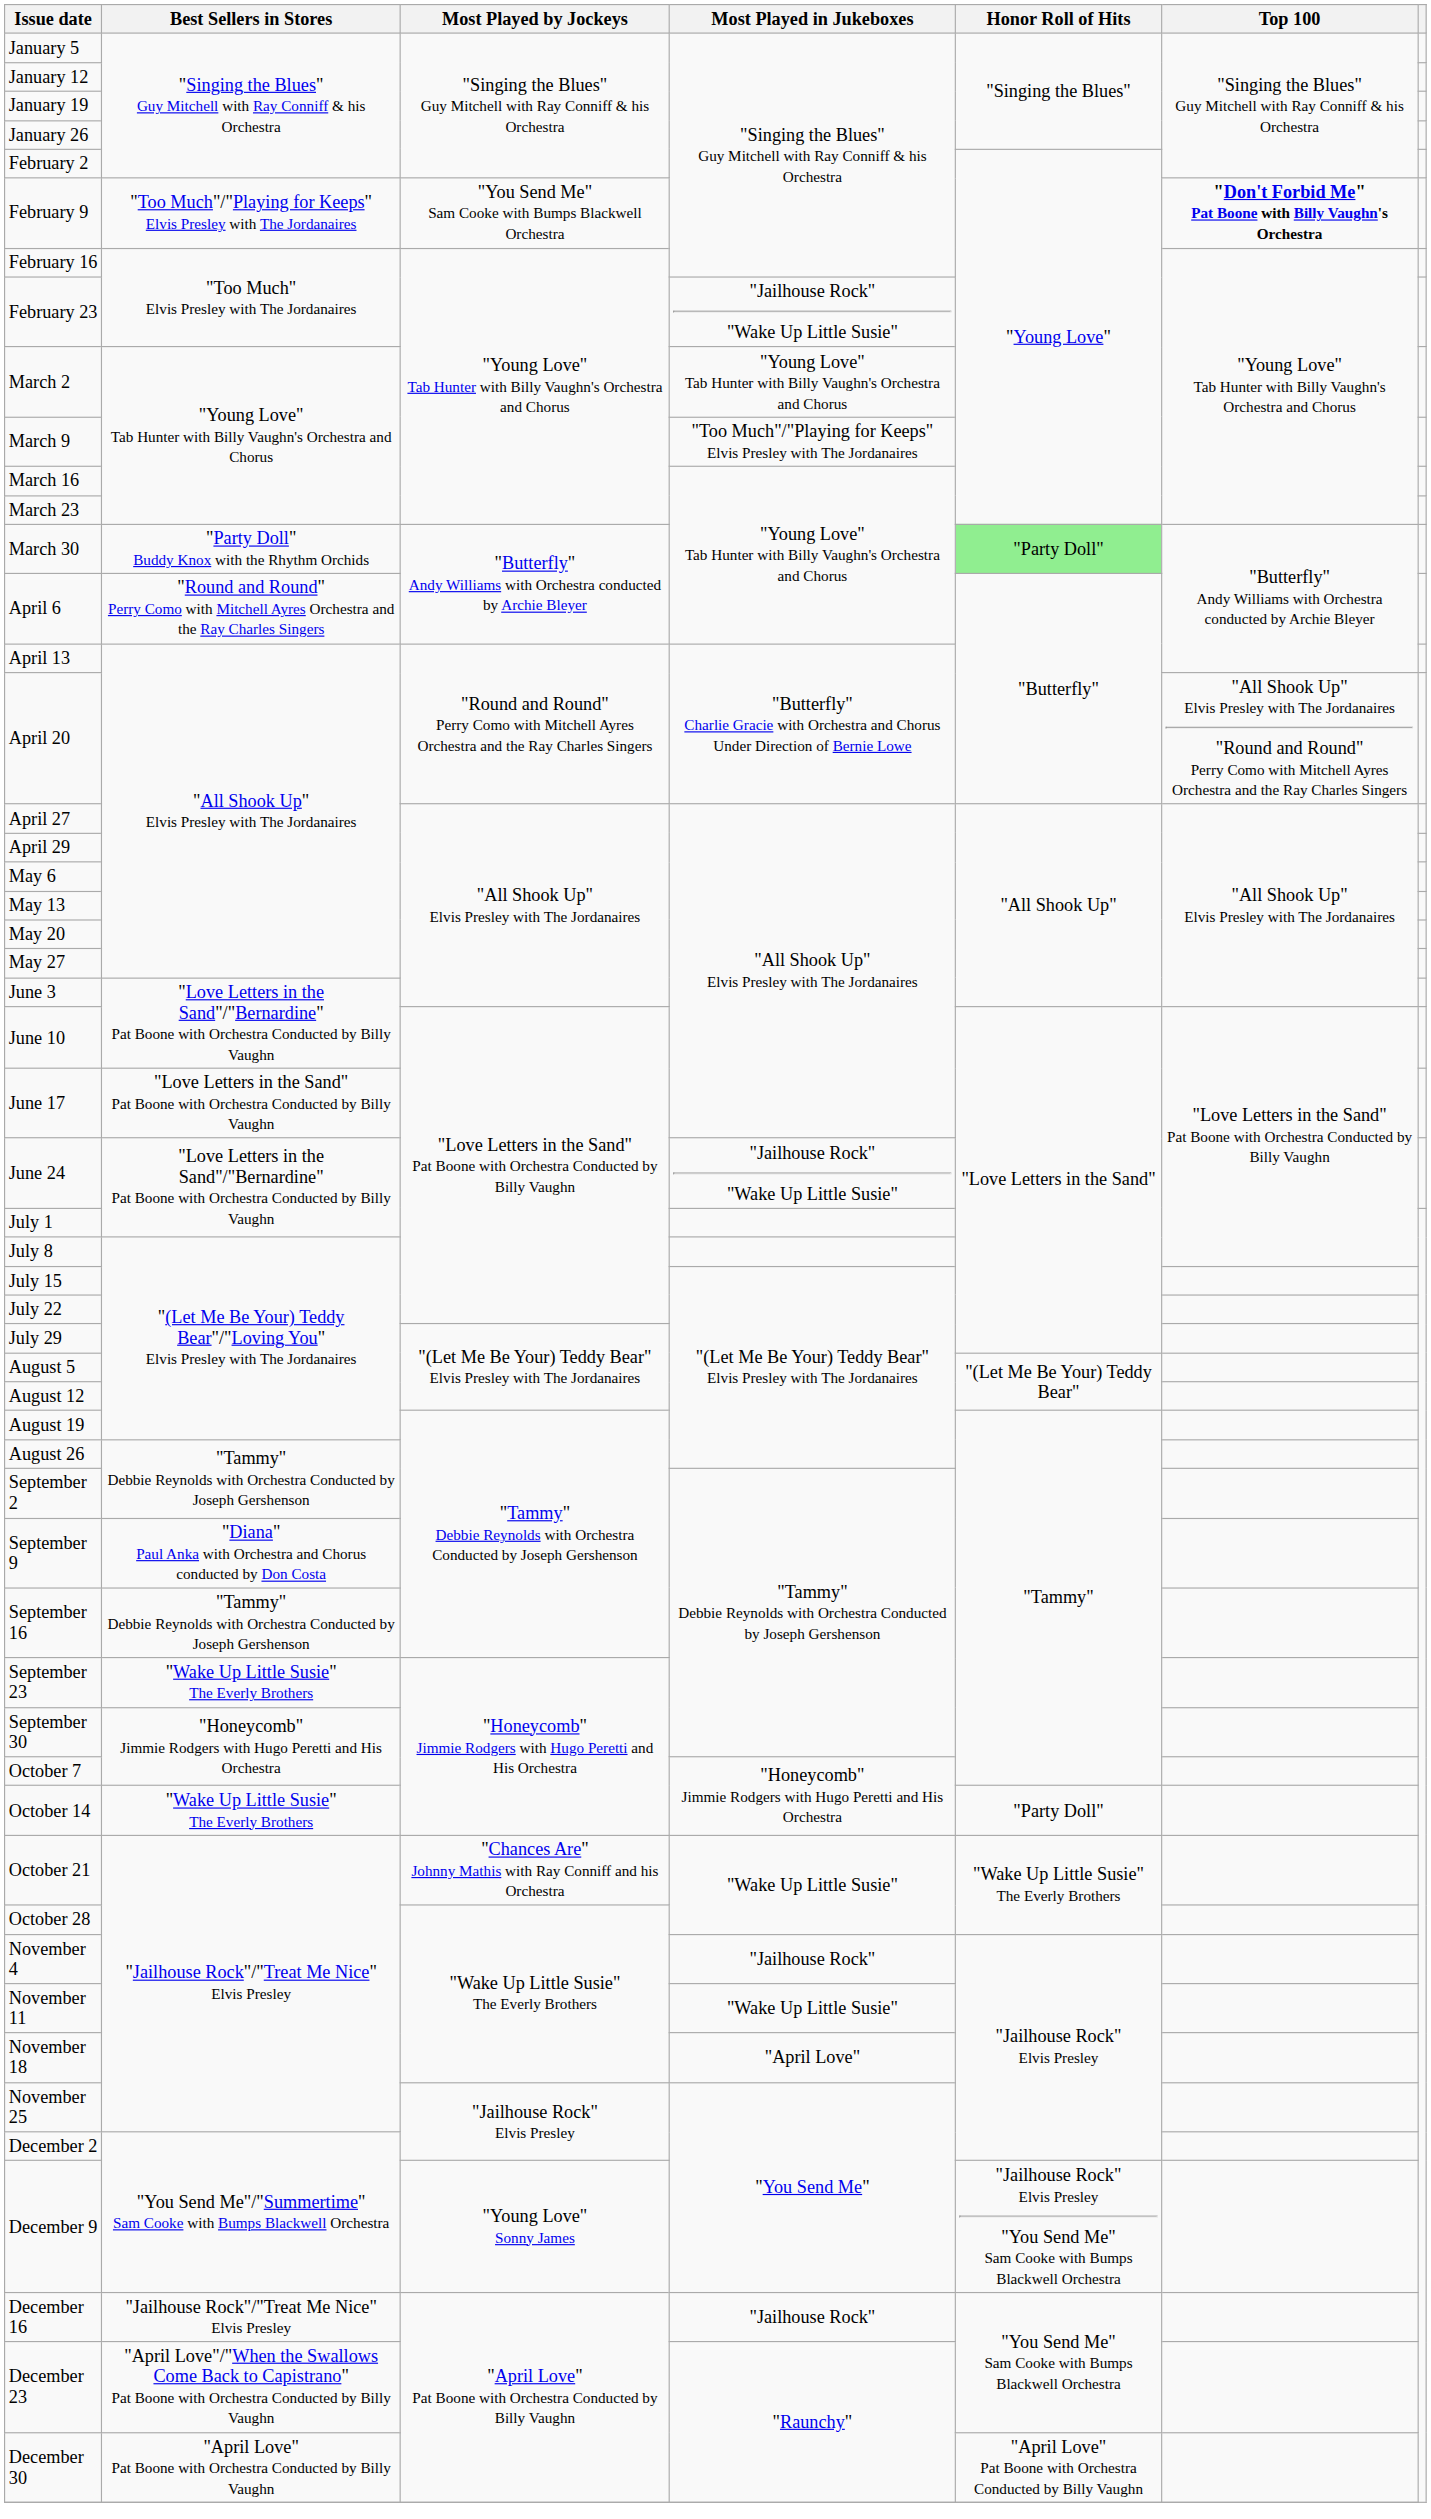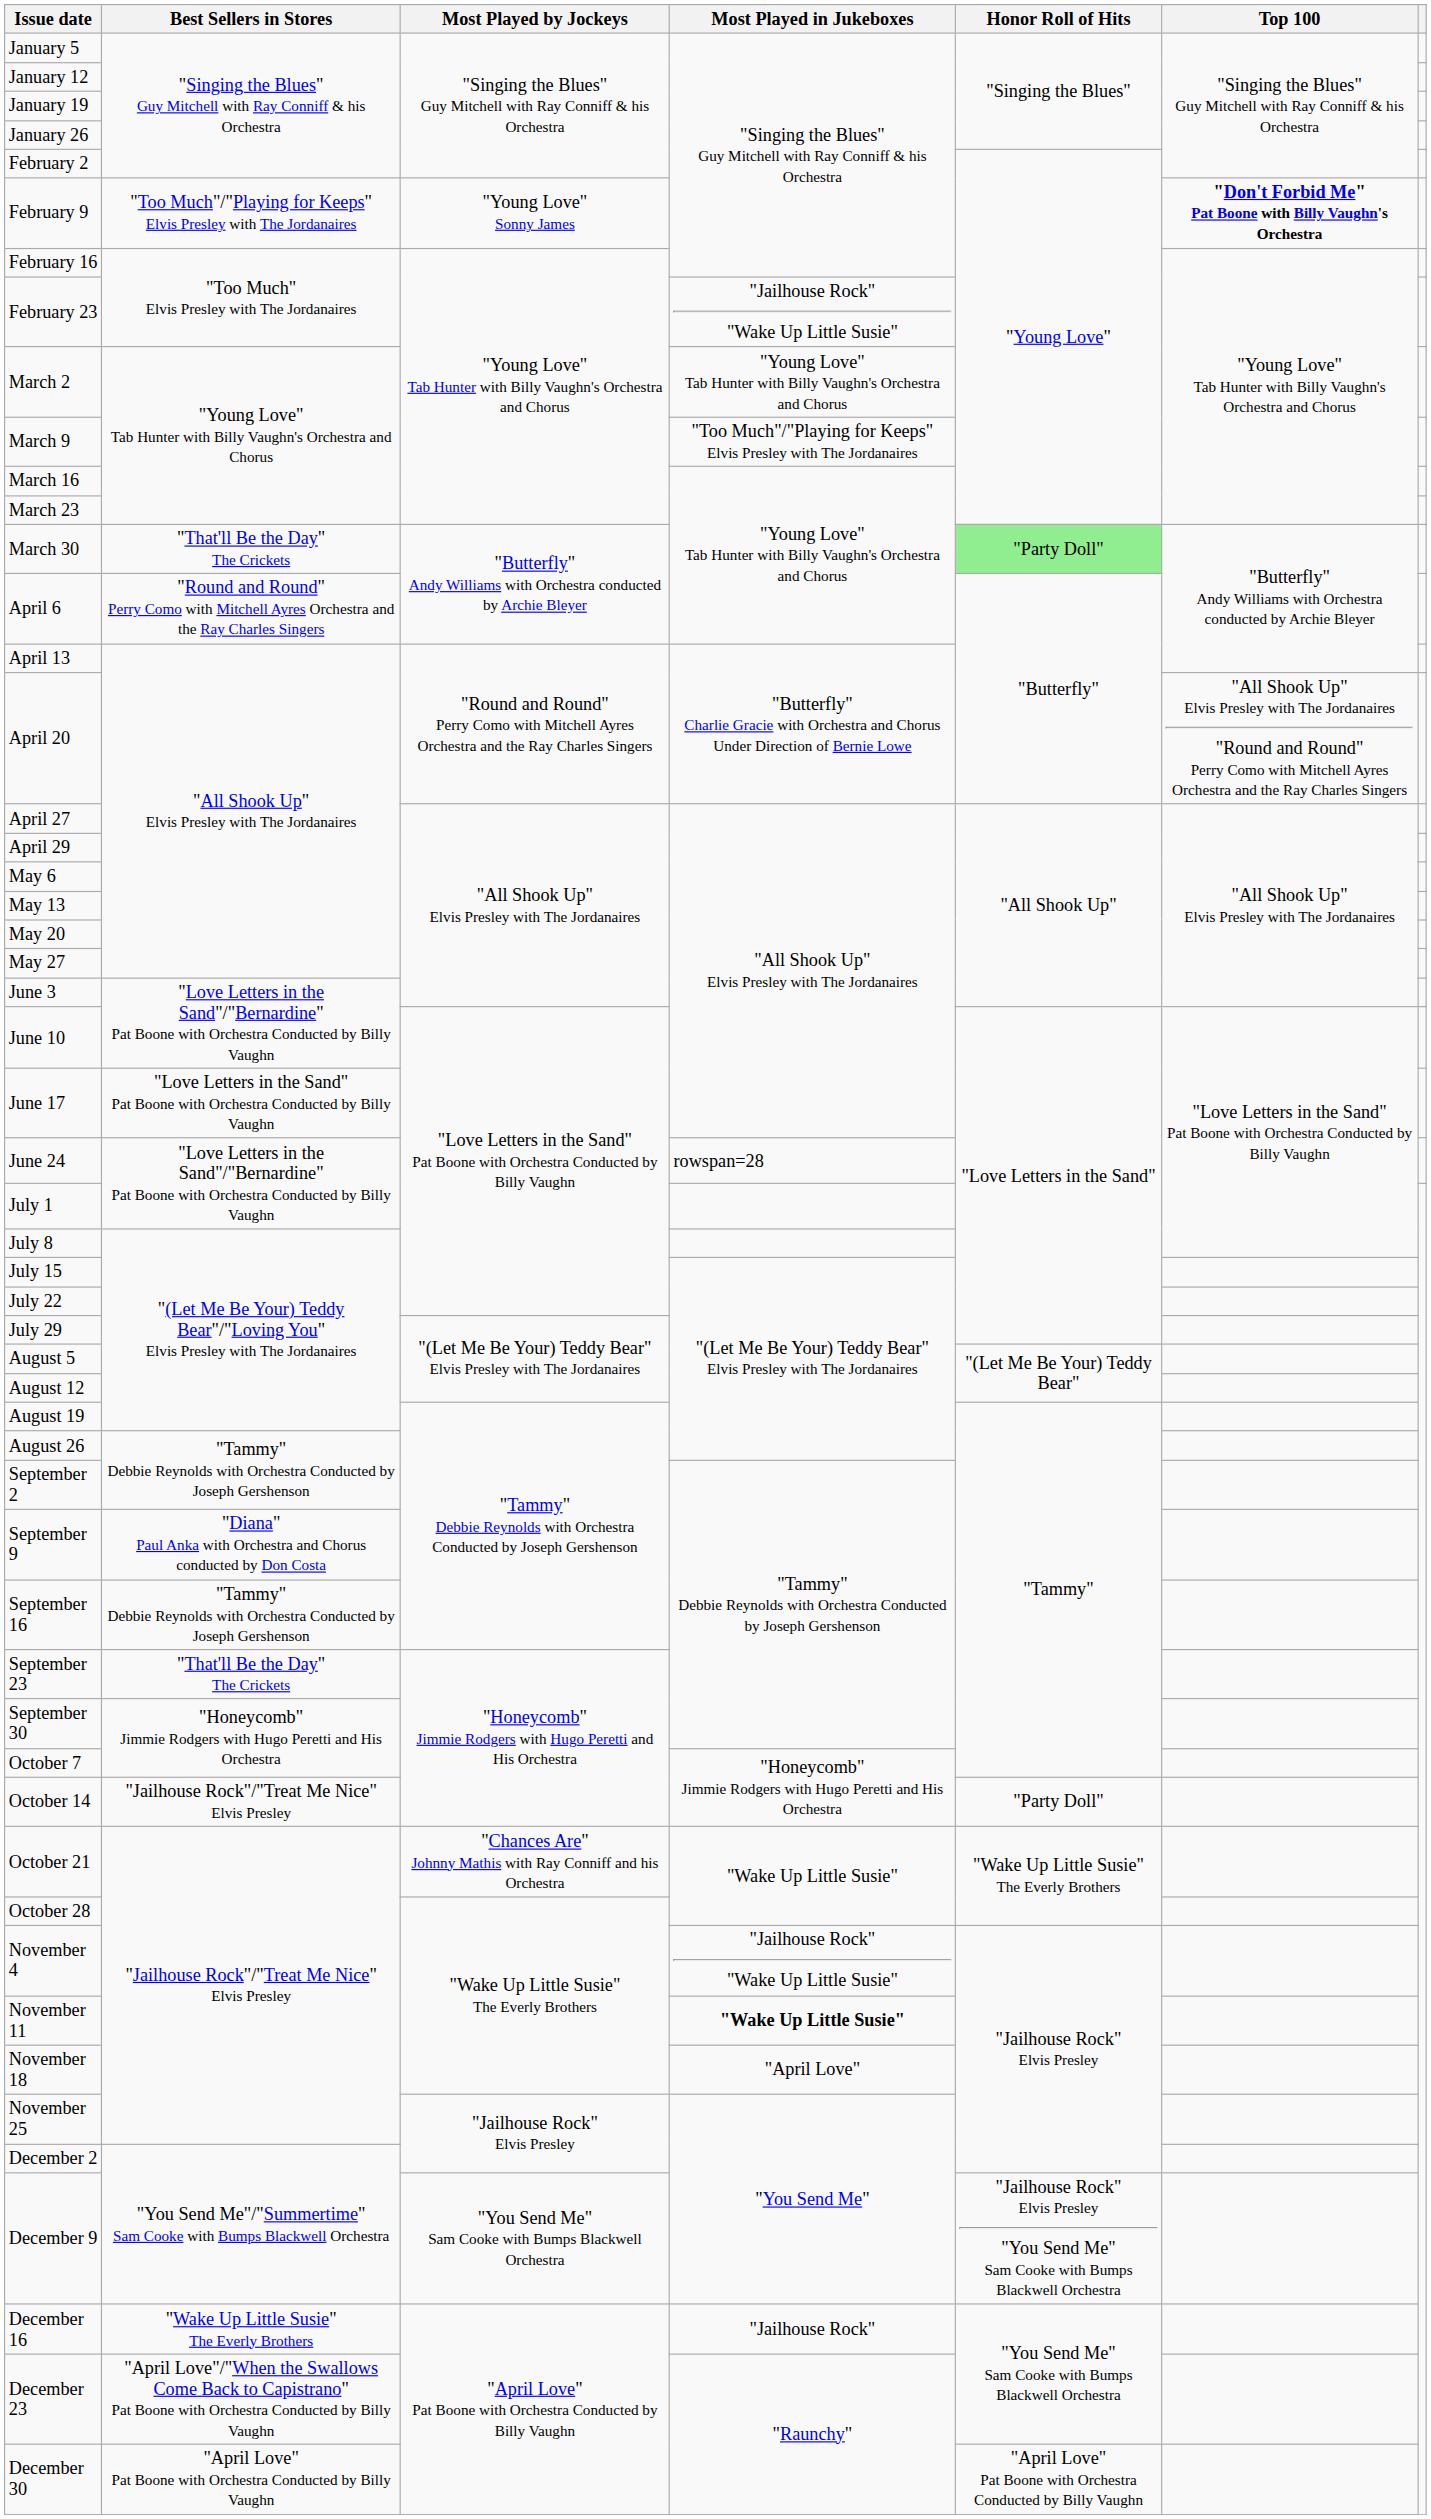February 9 | Most Played by Jockeys: "You Send Me" Sam Cooke with Bumps Blackwell Orchestra -> "Young Love" Sonny James
March 30 | Best Sellers in Stores: "Party Doll" Buddy Knox with the Rhythm Orchids -> "That'll Be the Day" The Crickets
June 24 | Most Played in Jukeboxes: "Jailhouse Rock" "Wake Up Little Susie" -> rowspan=28
September 23 | Best Sellers in Stores: "Wake Up Little Susie" The Everly Brothers -> "That'll Be the Day" The Crickets
October 14 | Best Sellers in Stores: "Wake Up Little Susie" The Everly Brothers -> "Jailhouse Rock"/"Treat Me Nice" Elvis Presley
November 4 | Most Played in Jukeboxes: "Jailhouse Rock" -> "Jailhouse Rock" "Wake Up Little Susie"
November 11 | Most Played in Jukeboxes: normal -> bold
December 9 | Most Played by Jockeys: "Young Love" Sonny James -> "You Send Me" Sam Cooke with Bumps Blackwell Orchestra
December 16 | Best Sellers in Stores: "Jailhouse Rock"/"Treat Me Nice" Elvis Presley -> "Wake Up Little Susie" The Everly Brothers
